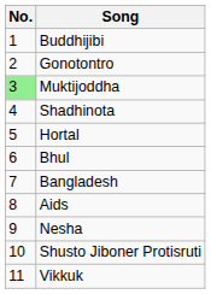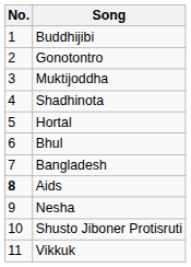Muktijoddha | No.: lightgreen background -> no background
Aids | No.: normal -> bold
